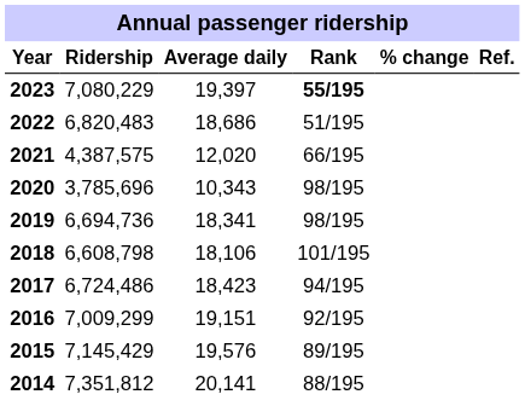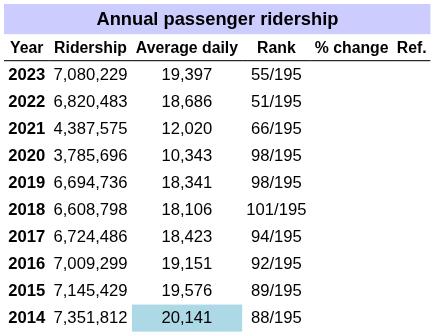2023 | Rank: bold -> normal
2014 | Average daily: no background -> lightblue background
